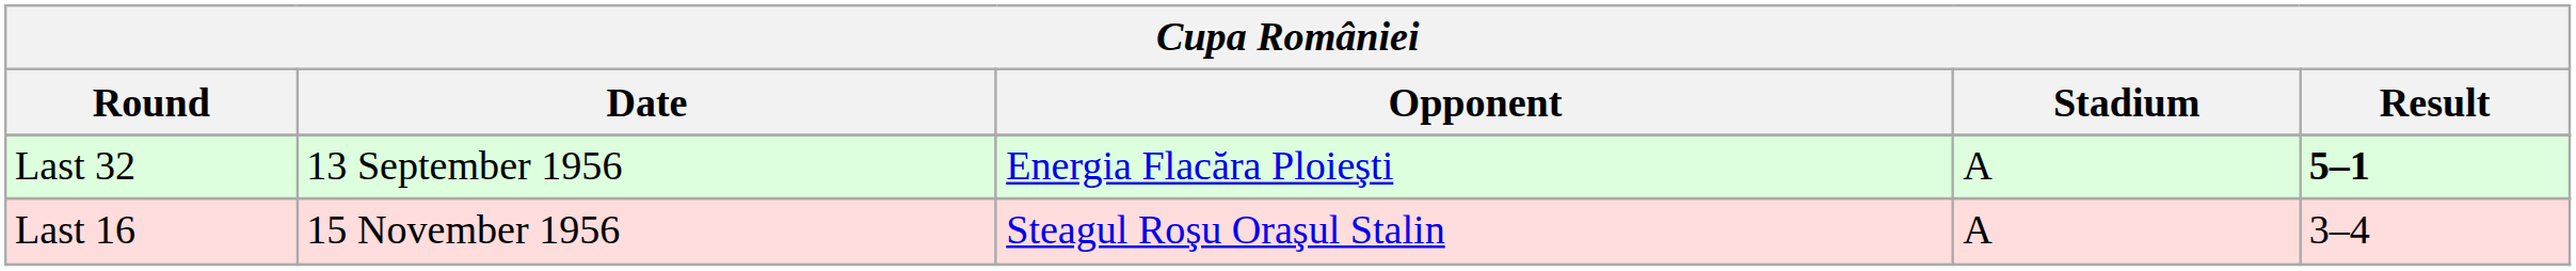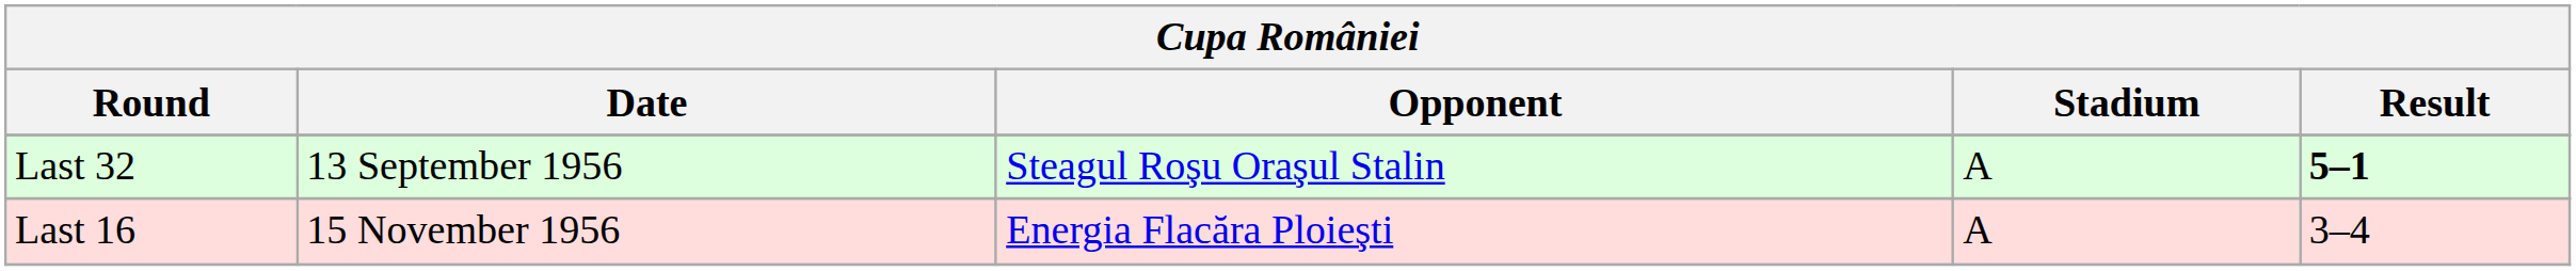Last 32 | Opponent: Energia Flacăra Ploieşti -> Steagul Roşu Oraşul Stalin
Last 16 | Opponent: Steagul Roşu Oraşul Stalin -> Energia Flacăra Ploieşti
